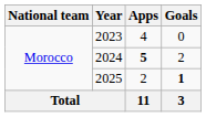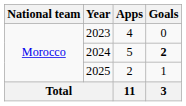2024 | Apps: bold -> normal
2024 | Goals: normal -> bold
2025 | Goals: bold -> normal
